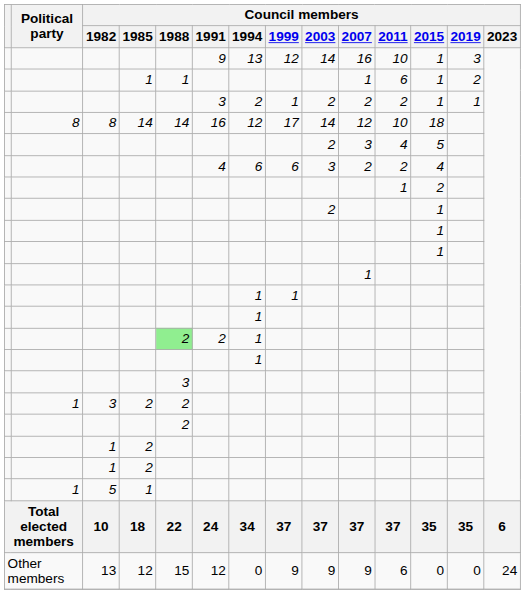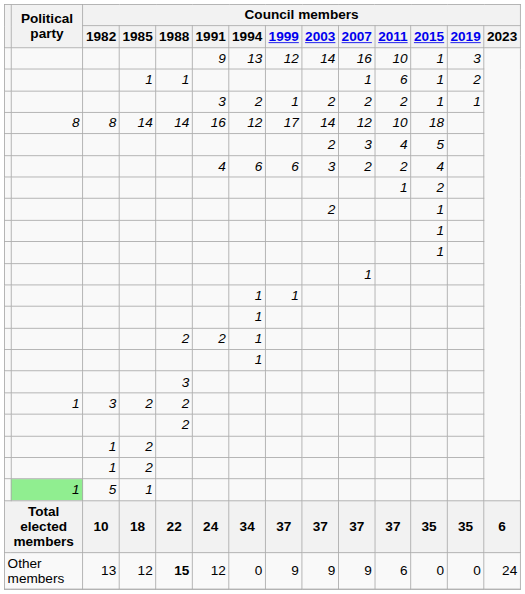row 16 | Council members / 1988: lightgreen background -> no background
row 23 | Political party: no background -> lightgreen background
row 25 | Council members / 1988: normal -> bold
